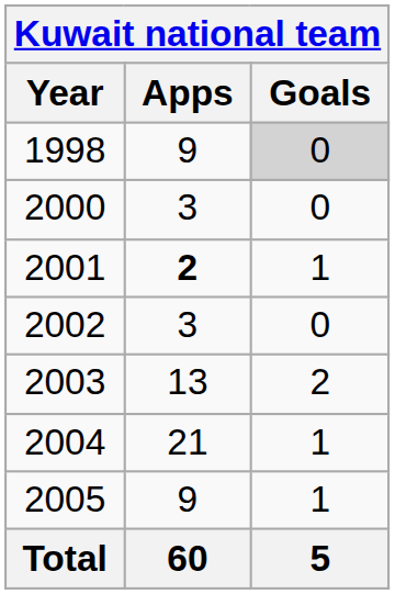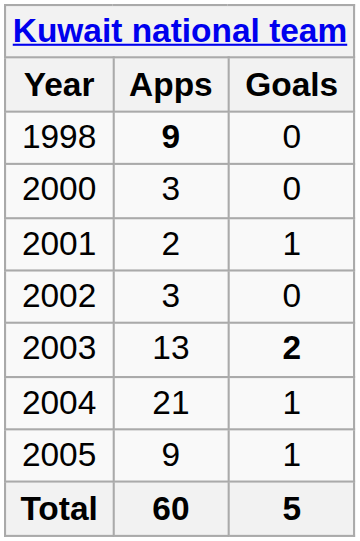1998 | Apps: normal -> bold
1998 | Goals: lightgrey background -> no background
2001 | Apps: bold -> normal
2003 | Goals: normal -> bold
